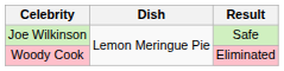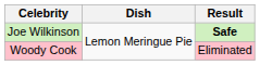Joe Wilkinson | Result: normal -> bold
